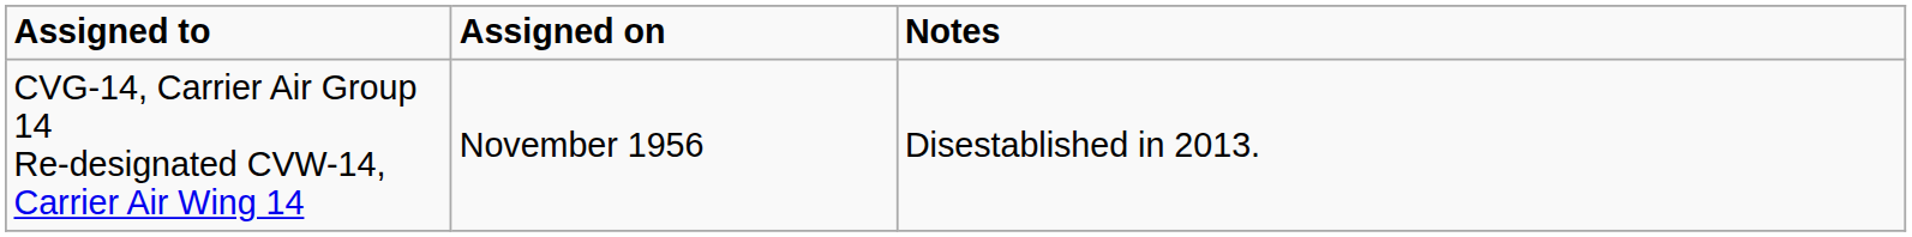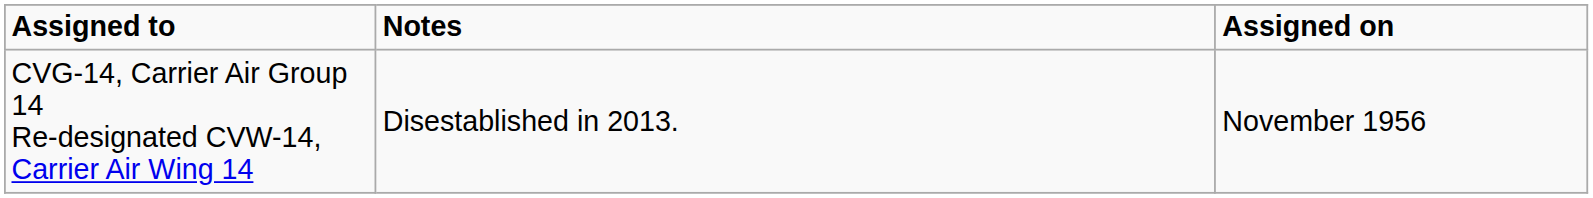columns swapped: Assigned on <-> Notes
